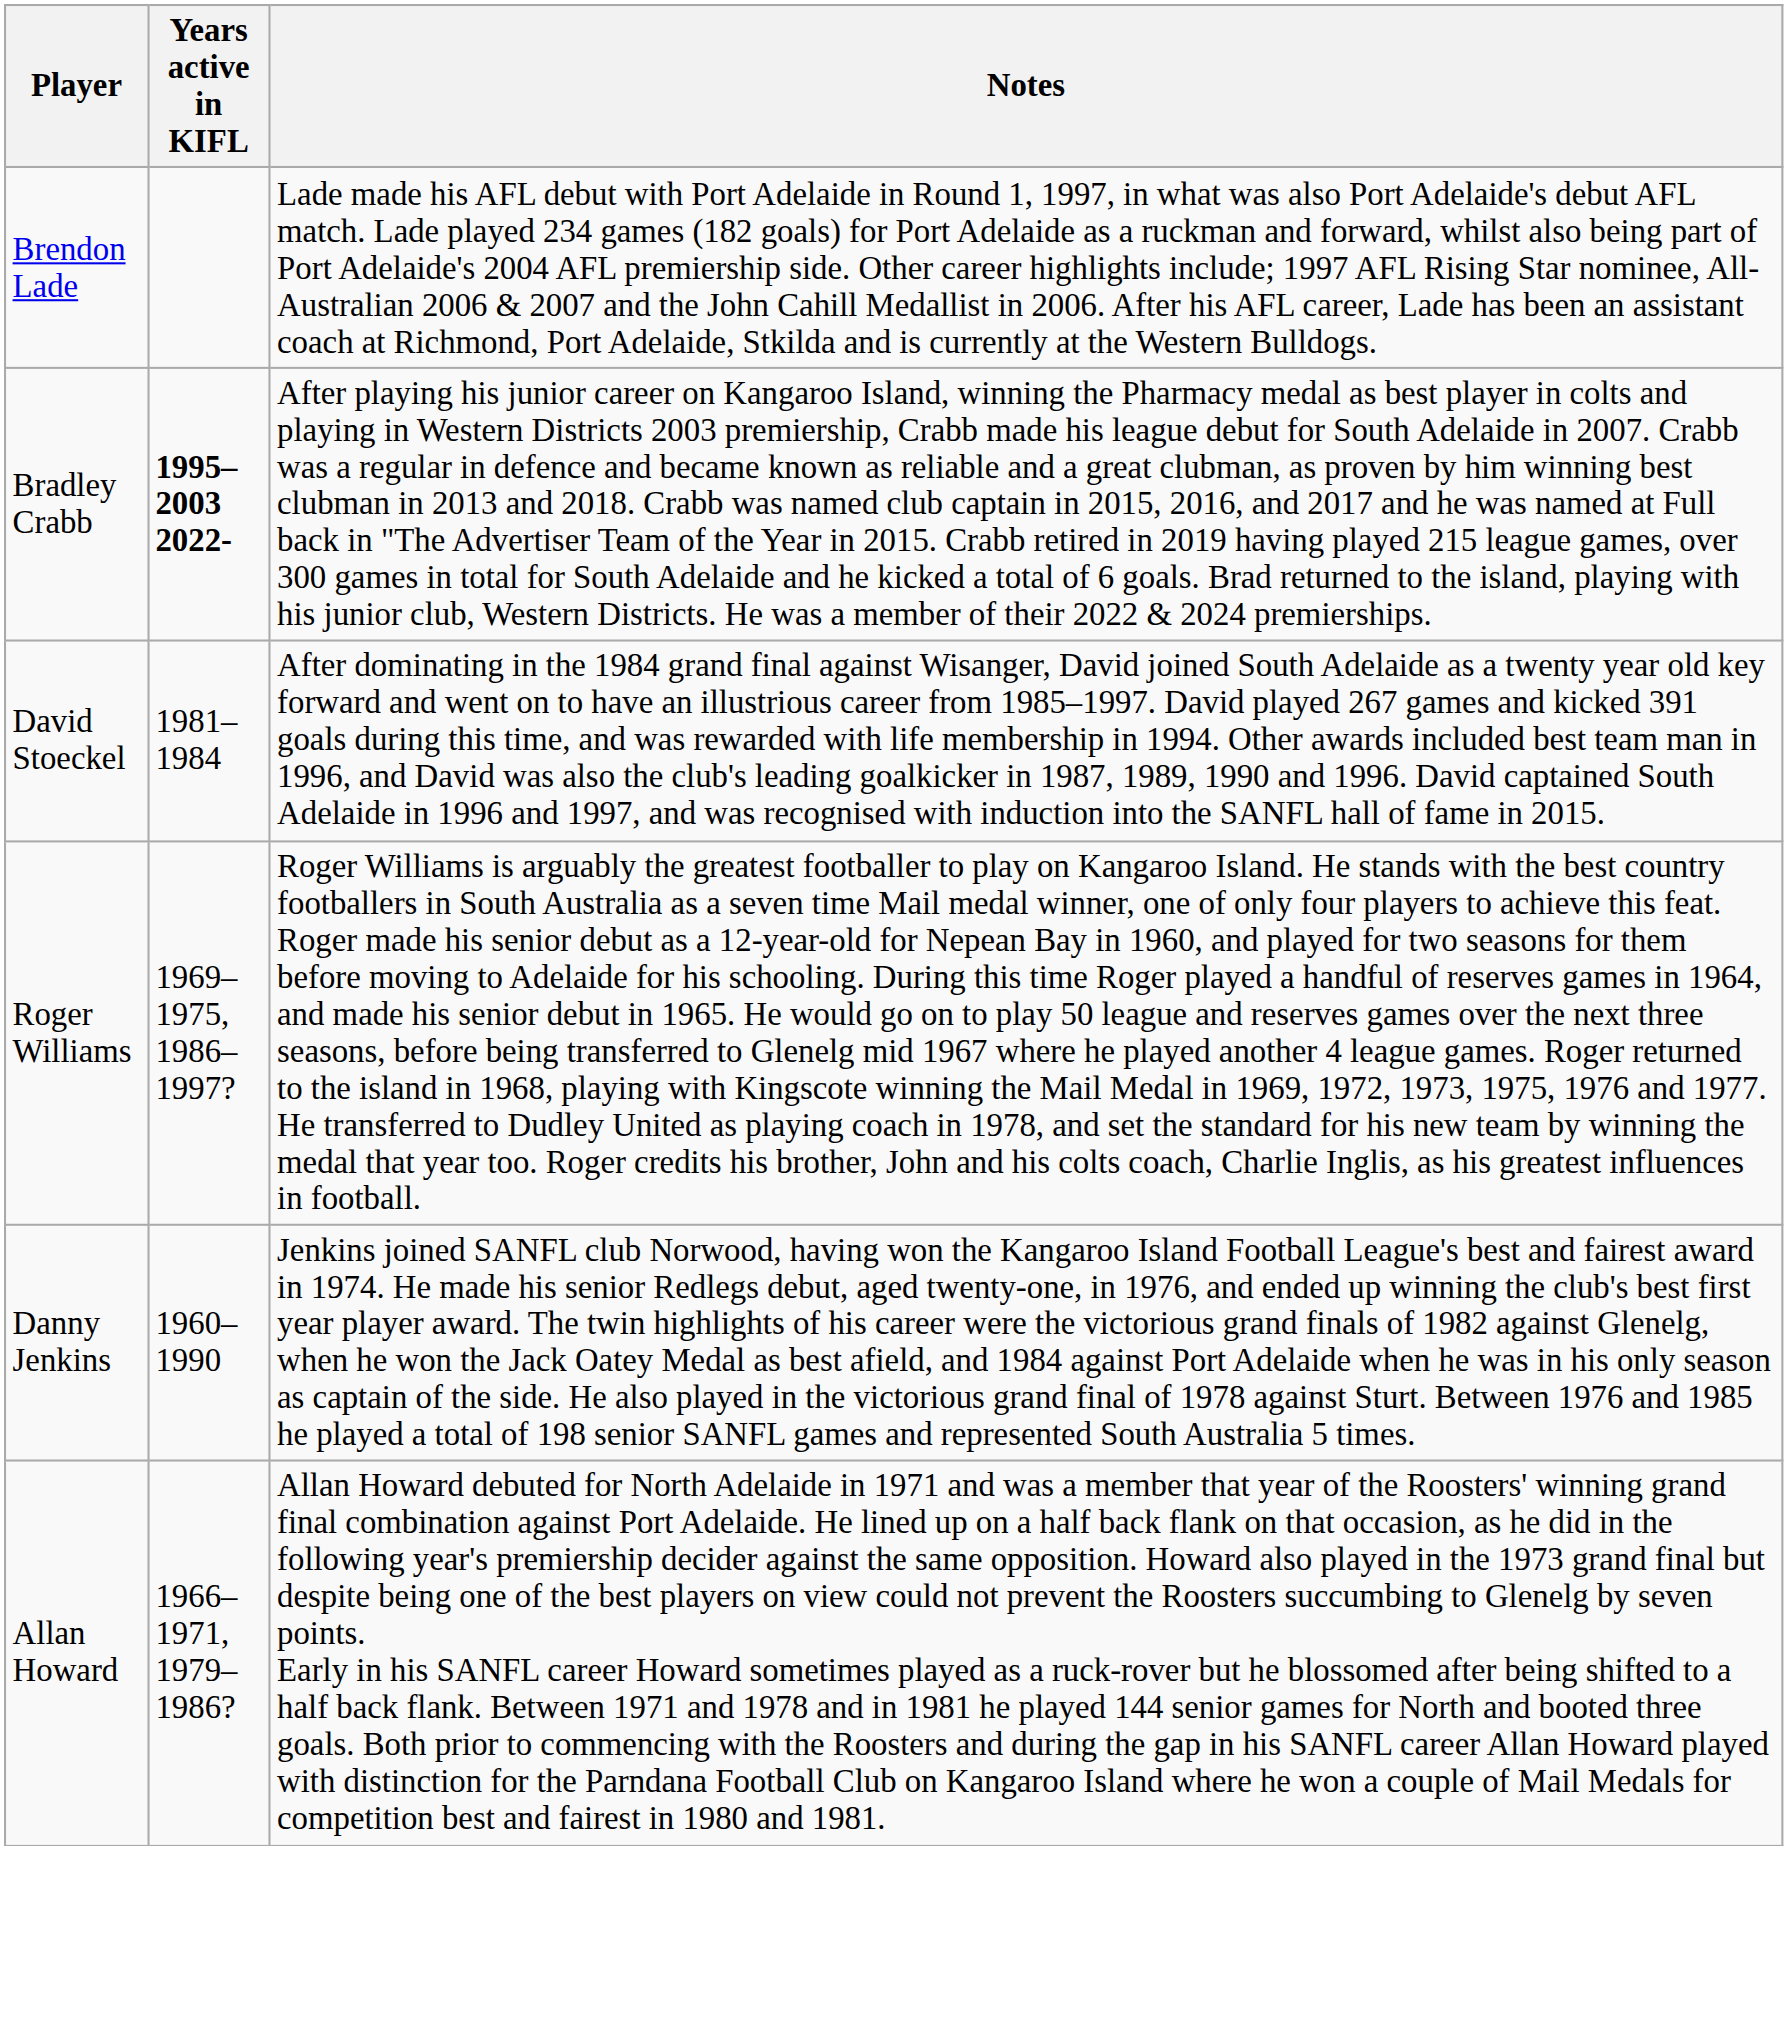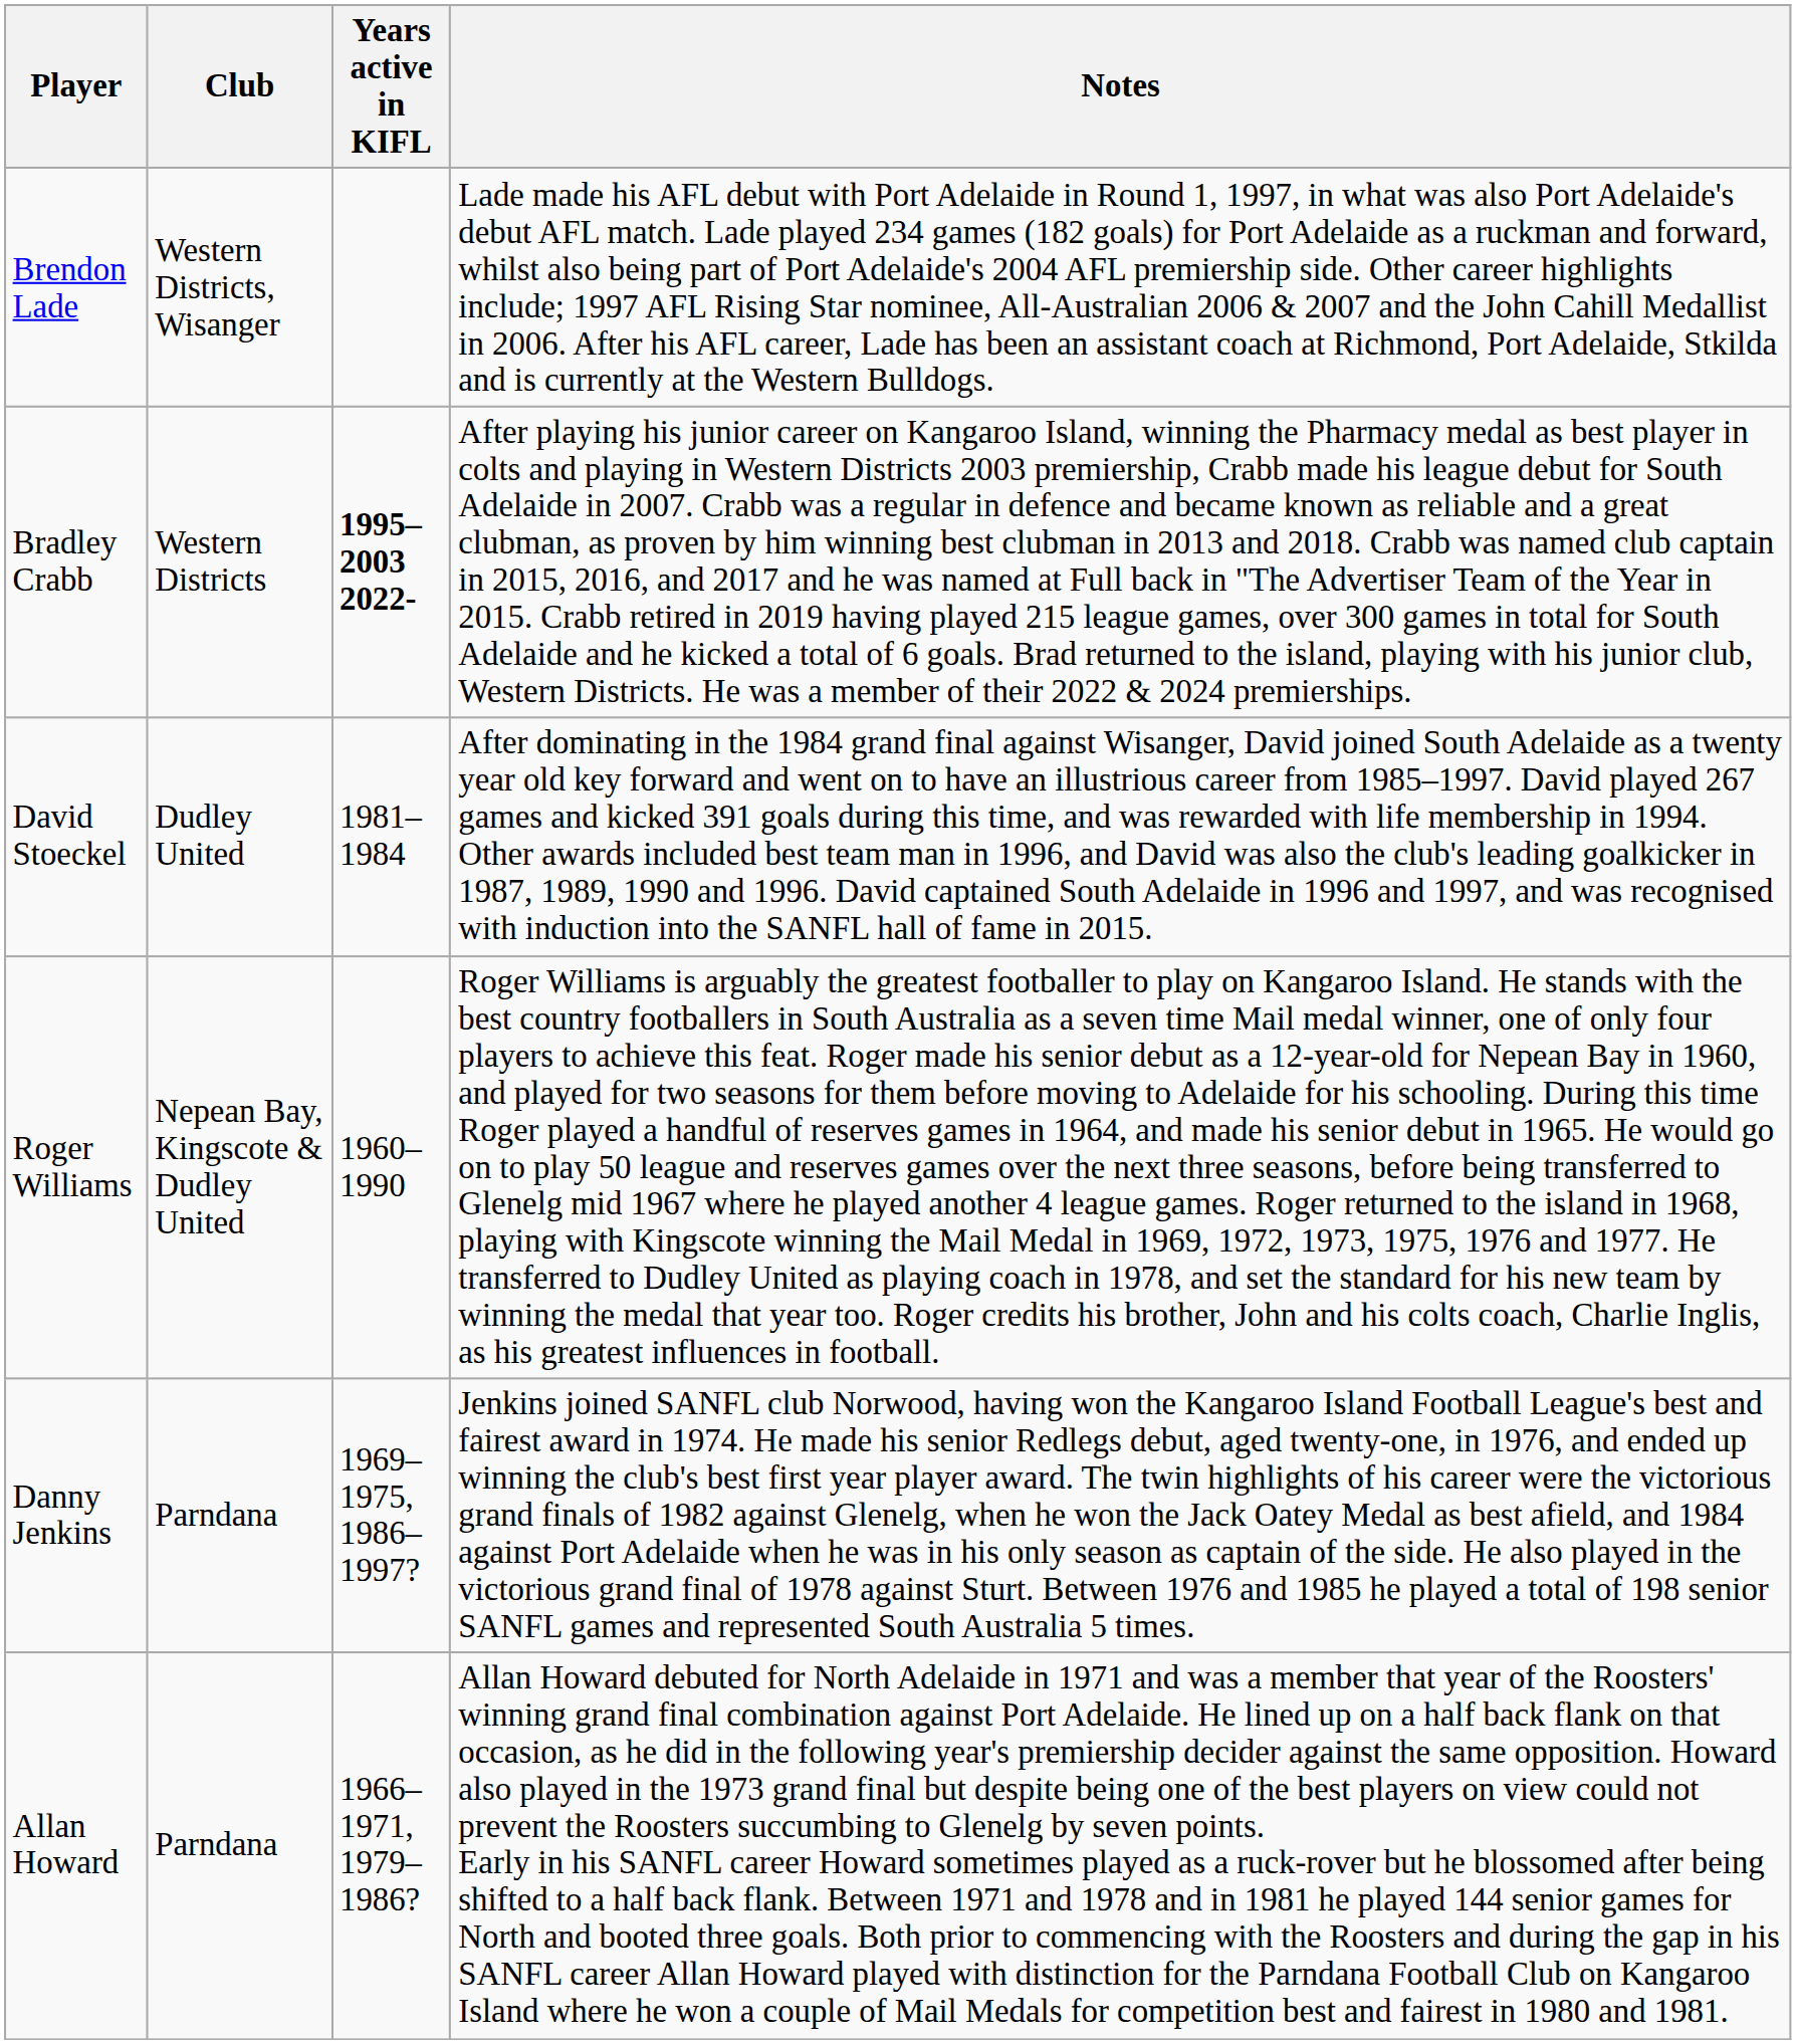+ column: Club | Western Districts, Wisanger | Western Districts | Dudley United | Nepean Bay, Kingscote & Dudley United | Parndana | Parndana
Roger Williams | Years active in KIFL: 1969–1975, 1986–1997? -> 1960–1990
Danny Jenkins | Years active in KIFL: 1960–1990 -> 1969–1975, 1986–1997?
